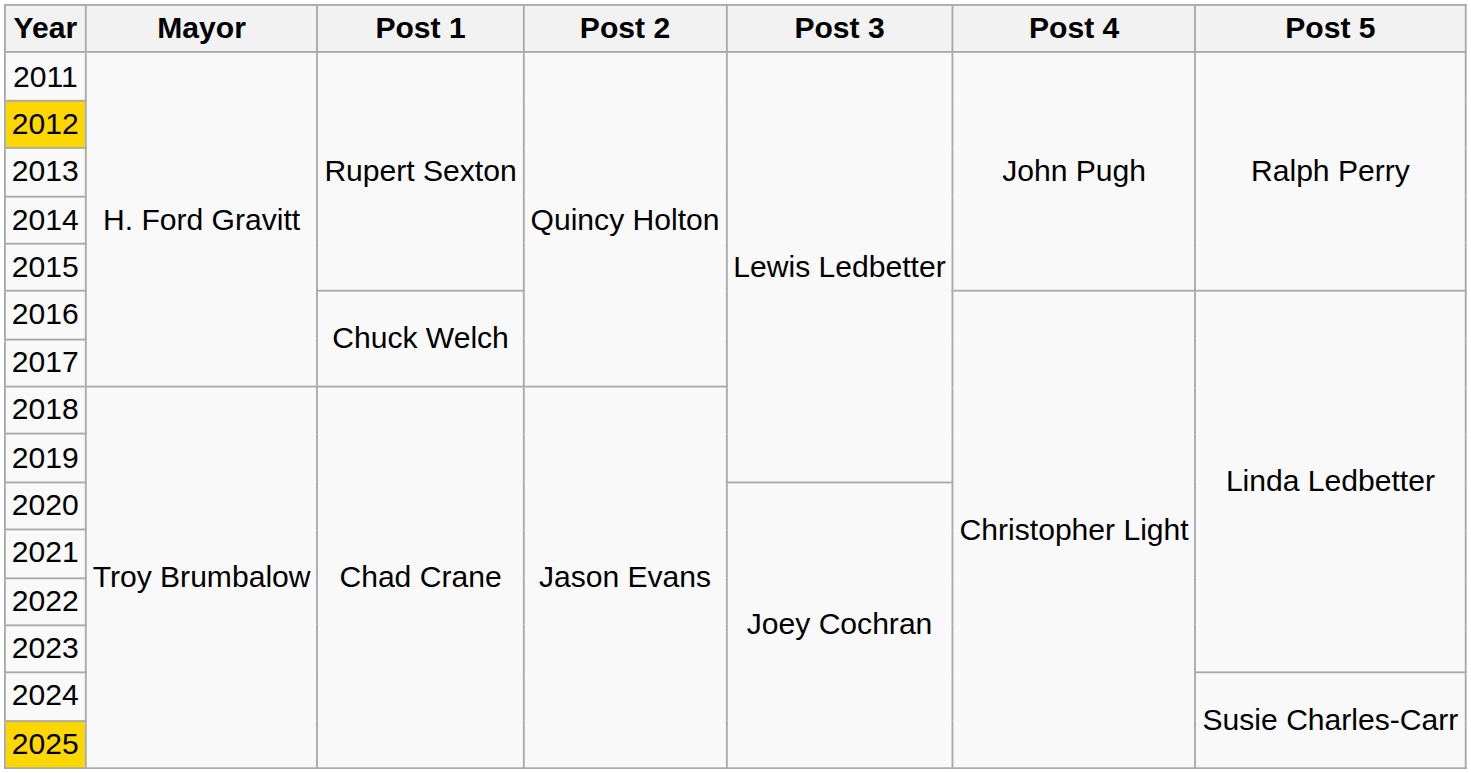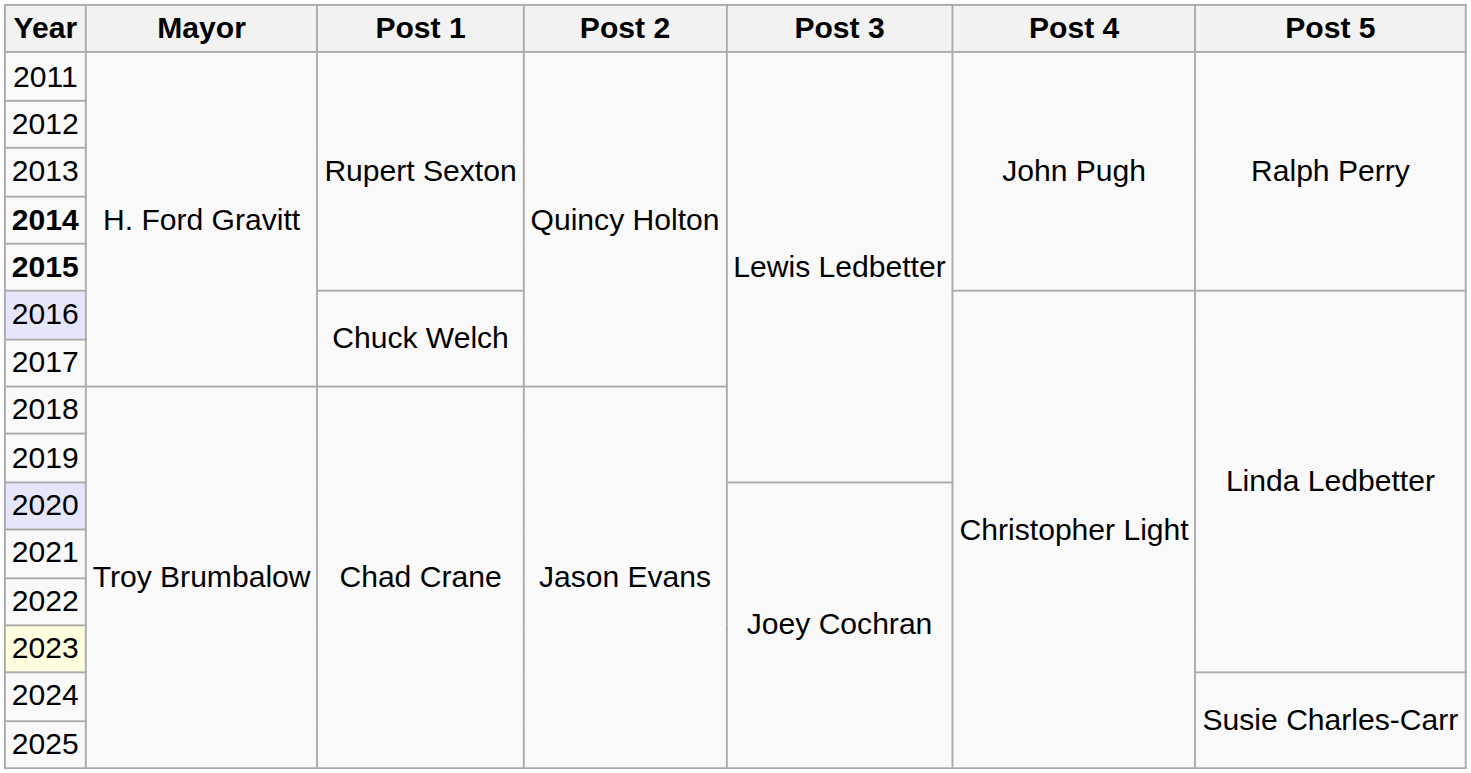2012 | Year: gold background -> no background
2014 | Year: normal -> bold
2015 | Year: normal -> bold
2016 | Year: no background -> lavender background
2020 | Year: no background -> lavender background
2023 | Year: no background -> lightyellow background
2025 | Year: gold background -> no background
